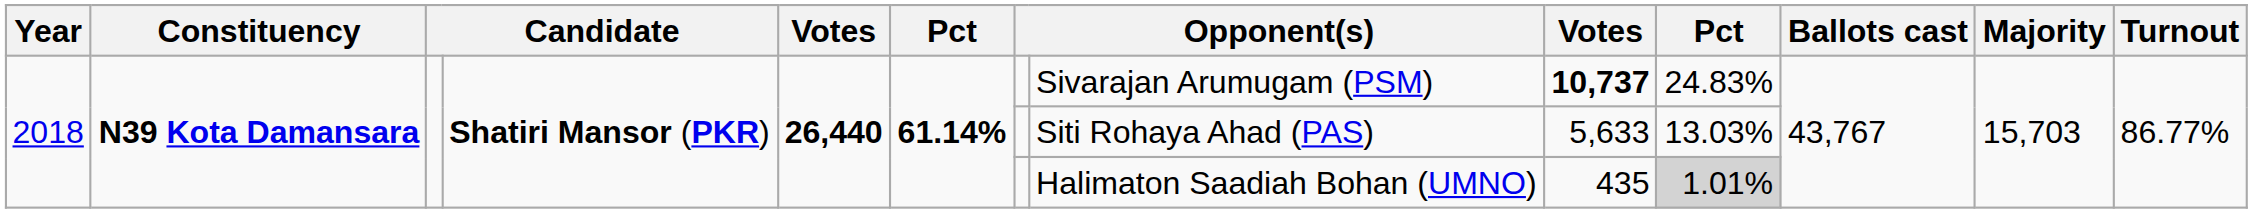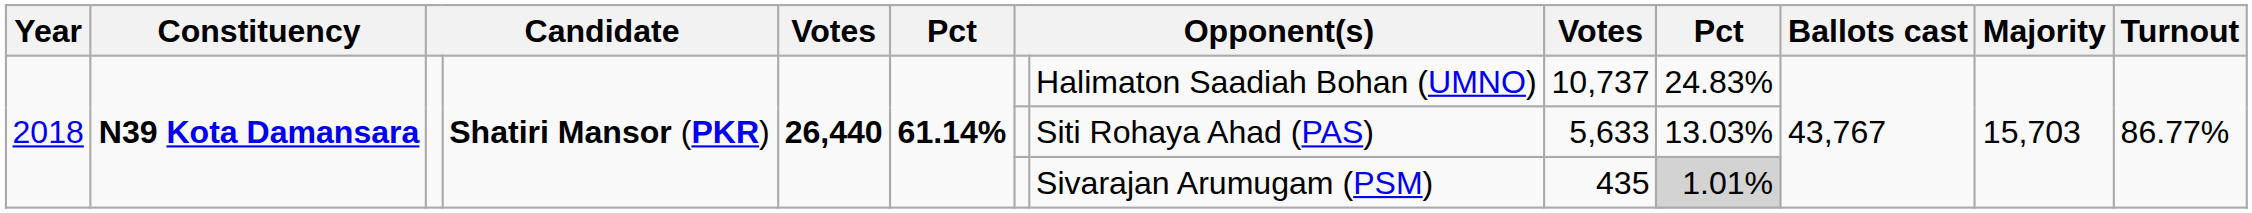row 2 | column 8: Sivarajan Arumugam (PSM) -> Halimaton Saadiah Bohan (UMNO)
row 2 | column 9: bold -> normal
row 4 | column 8: Halimaton Saadiah Bohan (UMNO) -> Sivarajan Arumugam (PSM)
